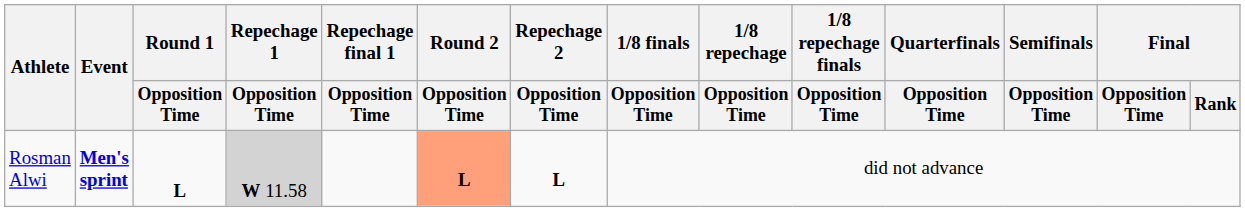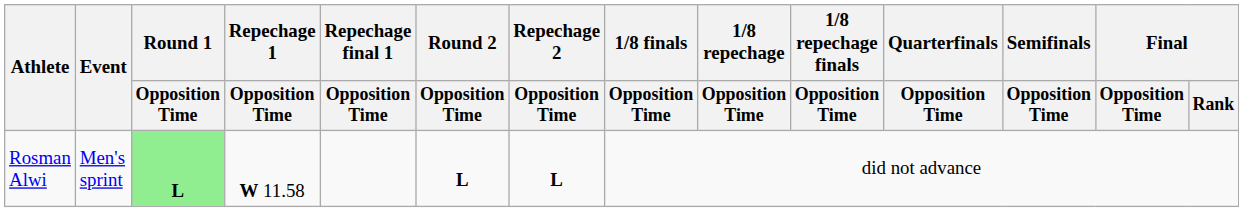Rosman Alwi | Event: bold -> normal
Rosman Alwi | Round 1 / Opposition Time: no background -> lightgreen background
Rosman Alwi | Repechage 1 / Opposition Time: lightgrey background -> no background
Rosman Alwi | Round 2 / Opposition Time: lightsalmon background -> no background
